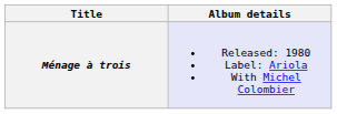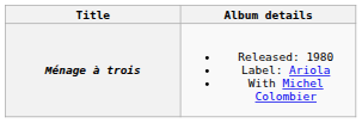Ménage à trois | Album details: lavender background -> no background
